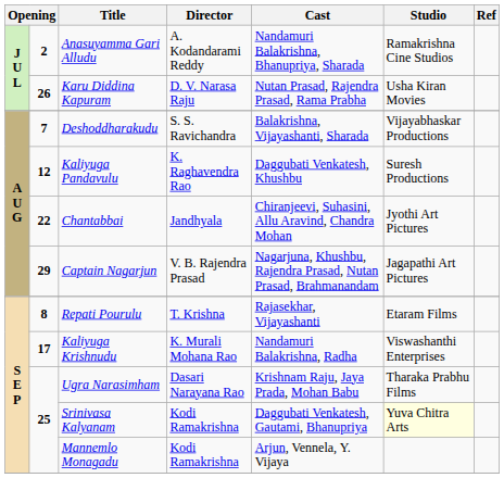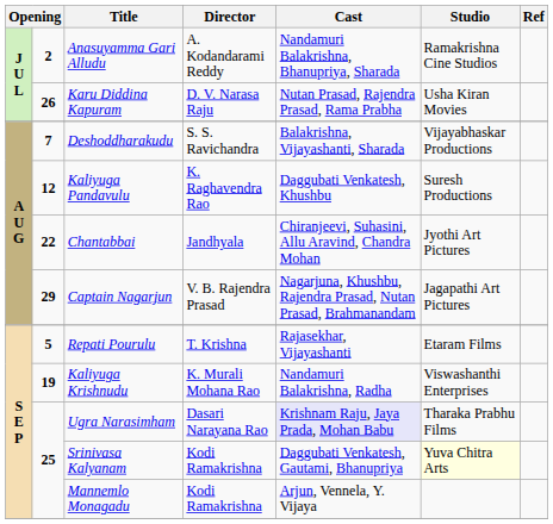Repati Pourulu | column 2: 8 -> 5
Kaliyuga Krishnudu | column 2: 17 -> 19
Ugra Narasimham | Cast: no background -> lavender background
